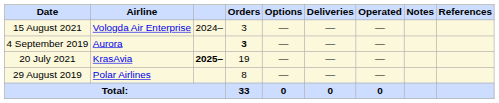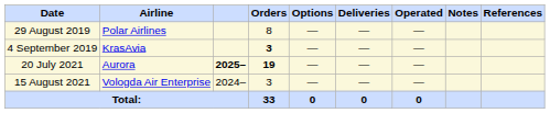rows swapped: 29 August 2019 <-> 15 August 2021
4 September 2019 | Airline: Aurora -> KrasAvia
20 July 2021 | Airline: KrasAvia -> Aurora
20 July 2021 | Orders: normal -> bold
